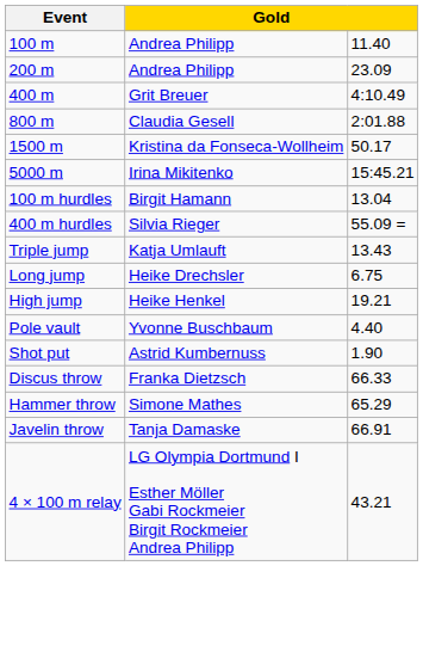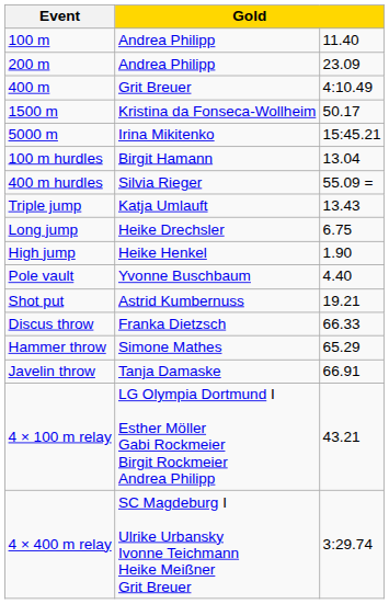- row: 800 m | Claudia Gesell | 2:01.88
High jump | column 3: 19.21 -> 1.90
Shot put | column 3: 1.90 -> 19.21
+ row: 4 × 400 m relay | SC Magdeburg I Ulrike Urbansky Ivonne Teichmann Heike Meißner Grit Breuer | 3:29.74
